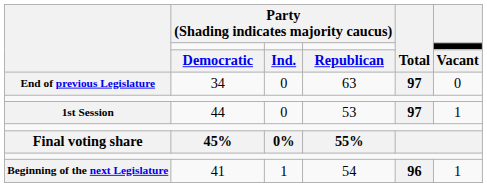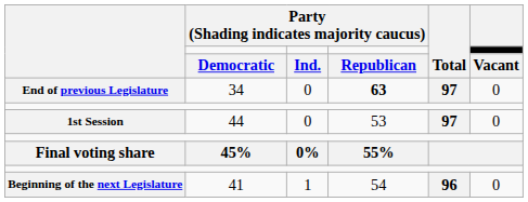End of previous Legislature | column 4: normal -> bold
1st Session | column 6: 1 -> 0
Beginning of the next Legislature | column 6: 1 -> 0
